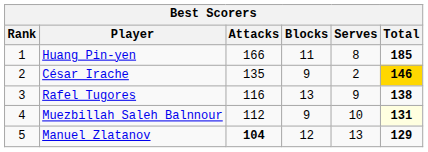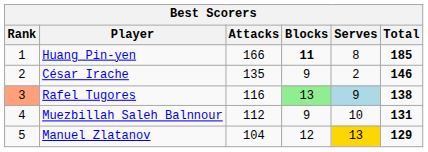Huang Pin-yen | Blocks: normal -> bold
César Irache | Total: gold background -> no background
Rafel Tugores | Rank: no background -> lightsalmon background
Rafel Tugores | Blocks: no background -> lightgreen background
Rafel Tugores | Serves: no background -> lightblue background
Muezbillah Saleh Balnnour | Total: lightyellow background -> no background
Manuel Zlatanov | Attacks: bold -> normal
Manuel Zlatanov | Serves: no background -> gold background
